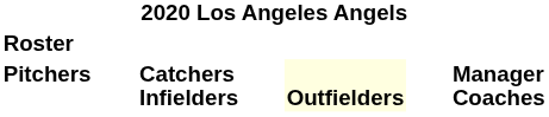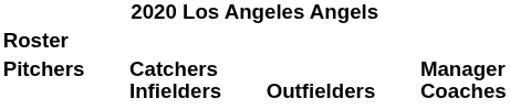Pitchers | column 3: lightyellow background -> no background
